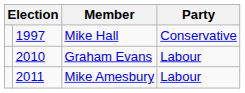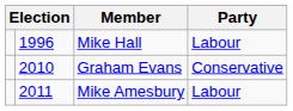Mike Hall | column 2: 1997 -> 1996
Mike Hall | Party: Conservative -> Labour
Graham Evans | Party: Labour -> Conservative
